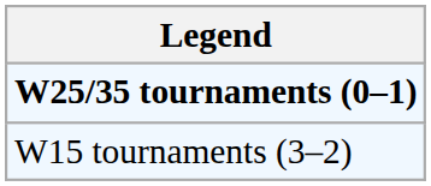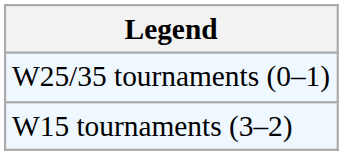row 2 | column 1: bold -> normal
